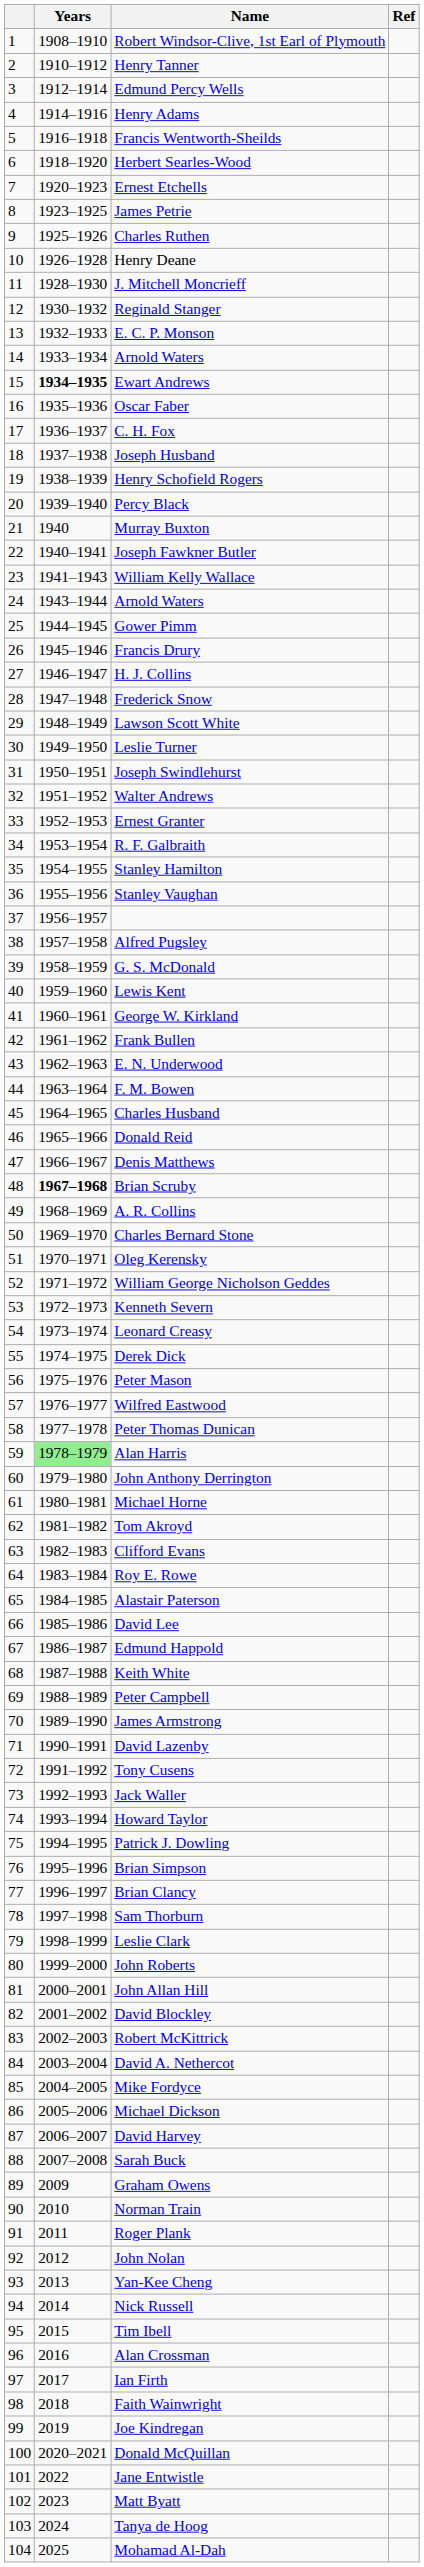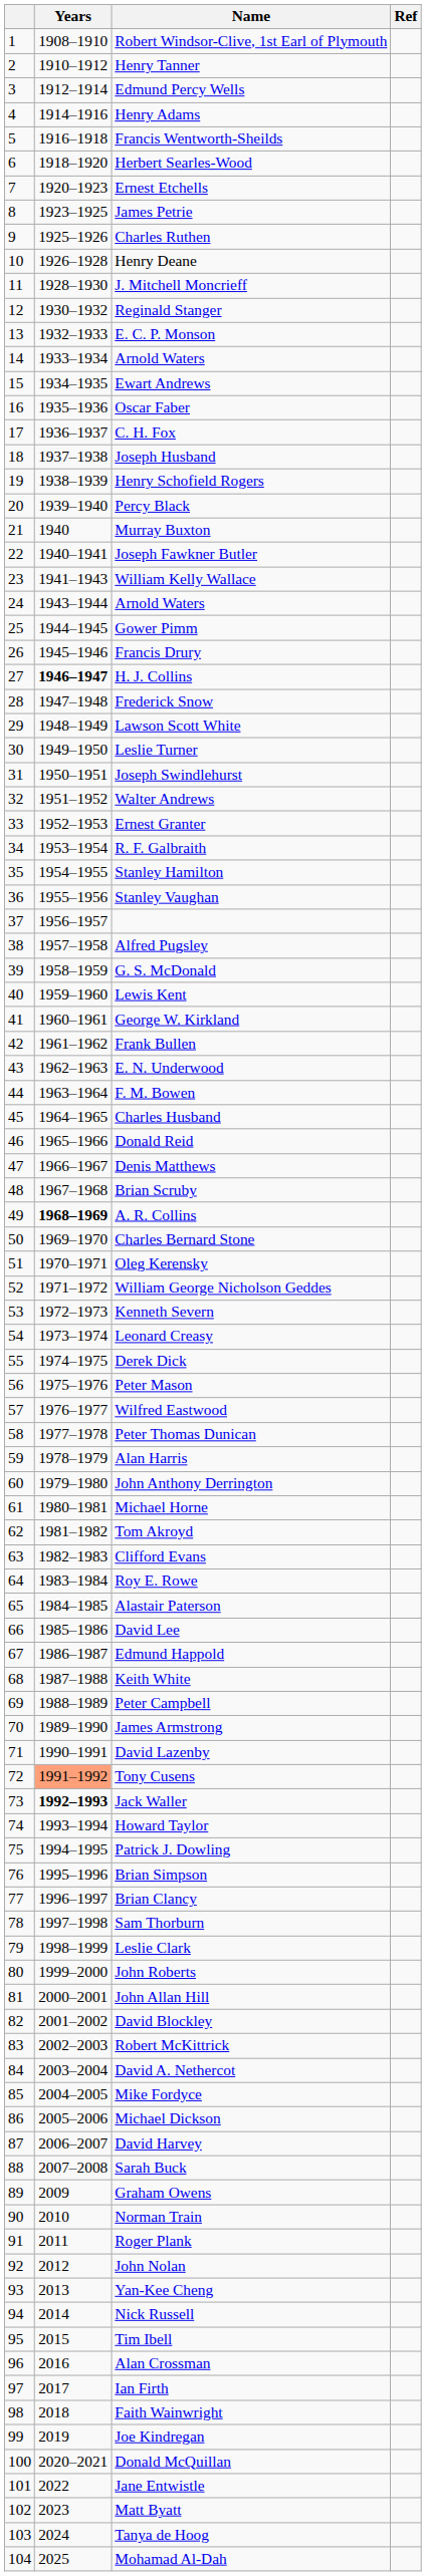Ewart Andrews | Years: bold -> normal
H. J. Collins | Years: normal -> bold
Brian Scruby | Years: bold -> normal
A. R. Collins | Years: normal -> bold
Alan Harris | Years: lightgreen background -> no background
Tony Cusens | Years: no background -> lightsalmon background
Jack Waller | Years: normal -> bold
